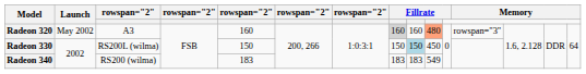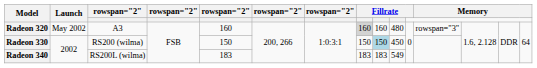Radeon 320 | column 10: lightsalmon background -> no background
Radeon 330 | column 3: RS200L (wilma) -> RS200 (wilma)
Radeon 340 | column 3: RS200 (wilma) -> RS200L (wilma)
